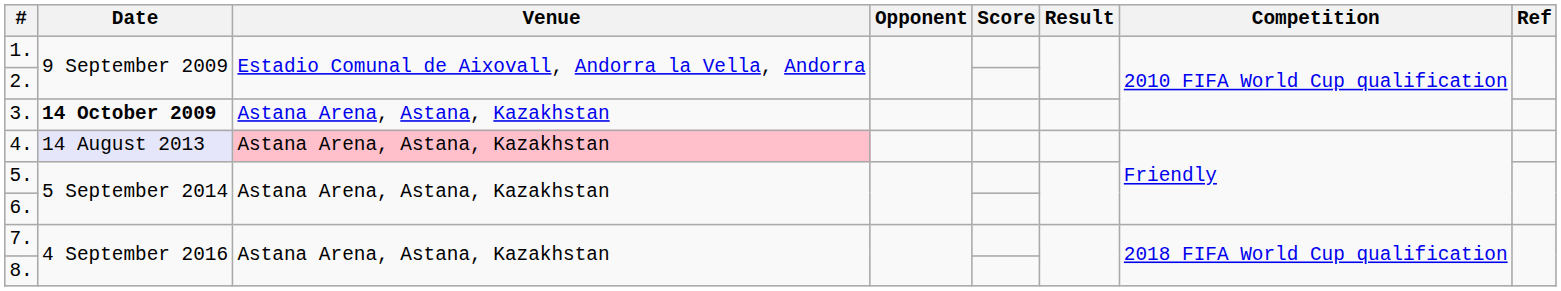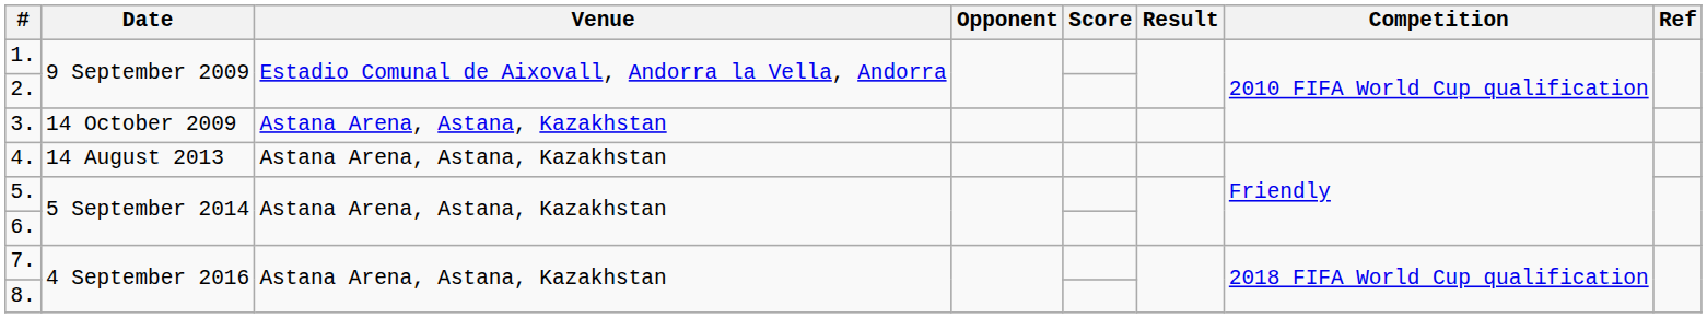3. | Date: bold -> normal
4. | Date: lavender background -> no background
4. | Venue: pink background -> no background
